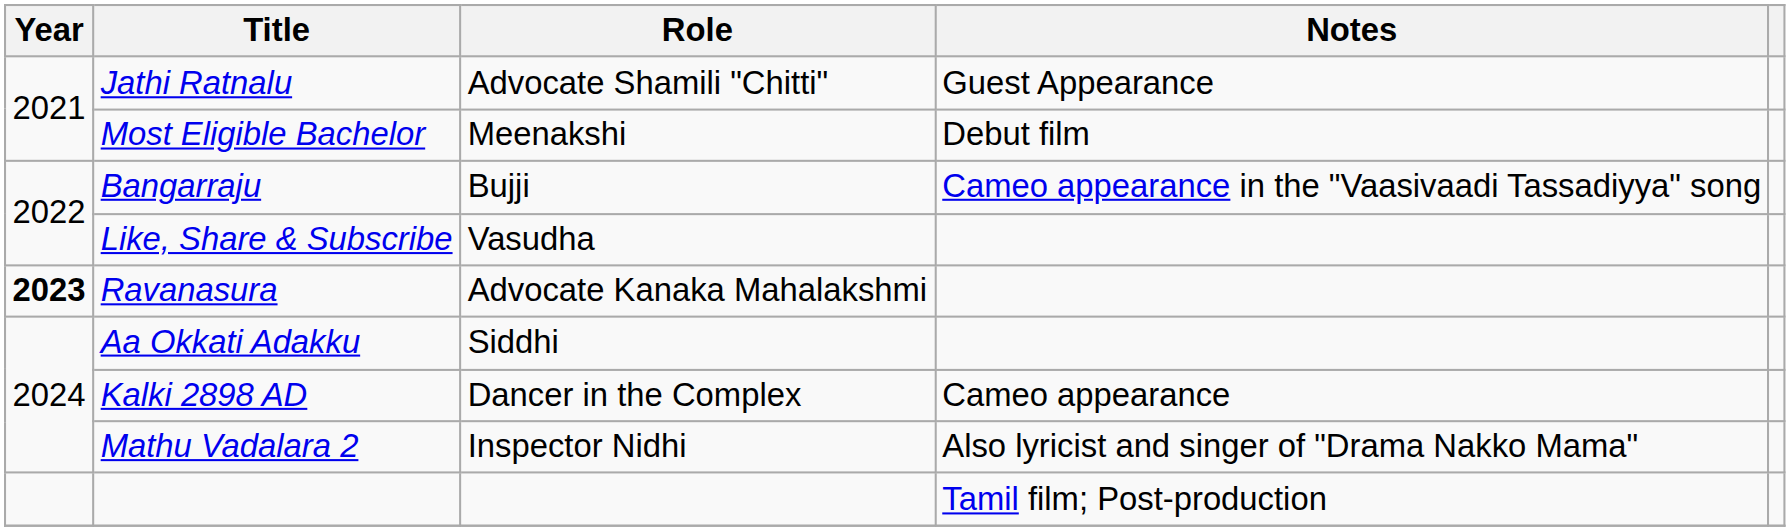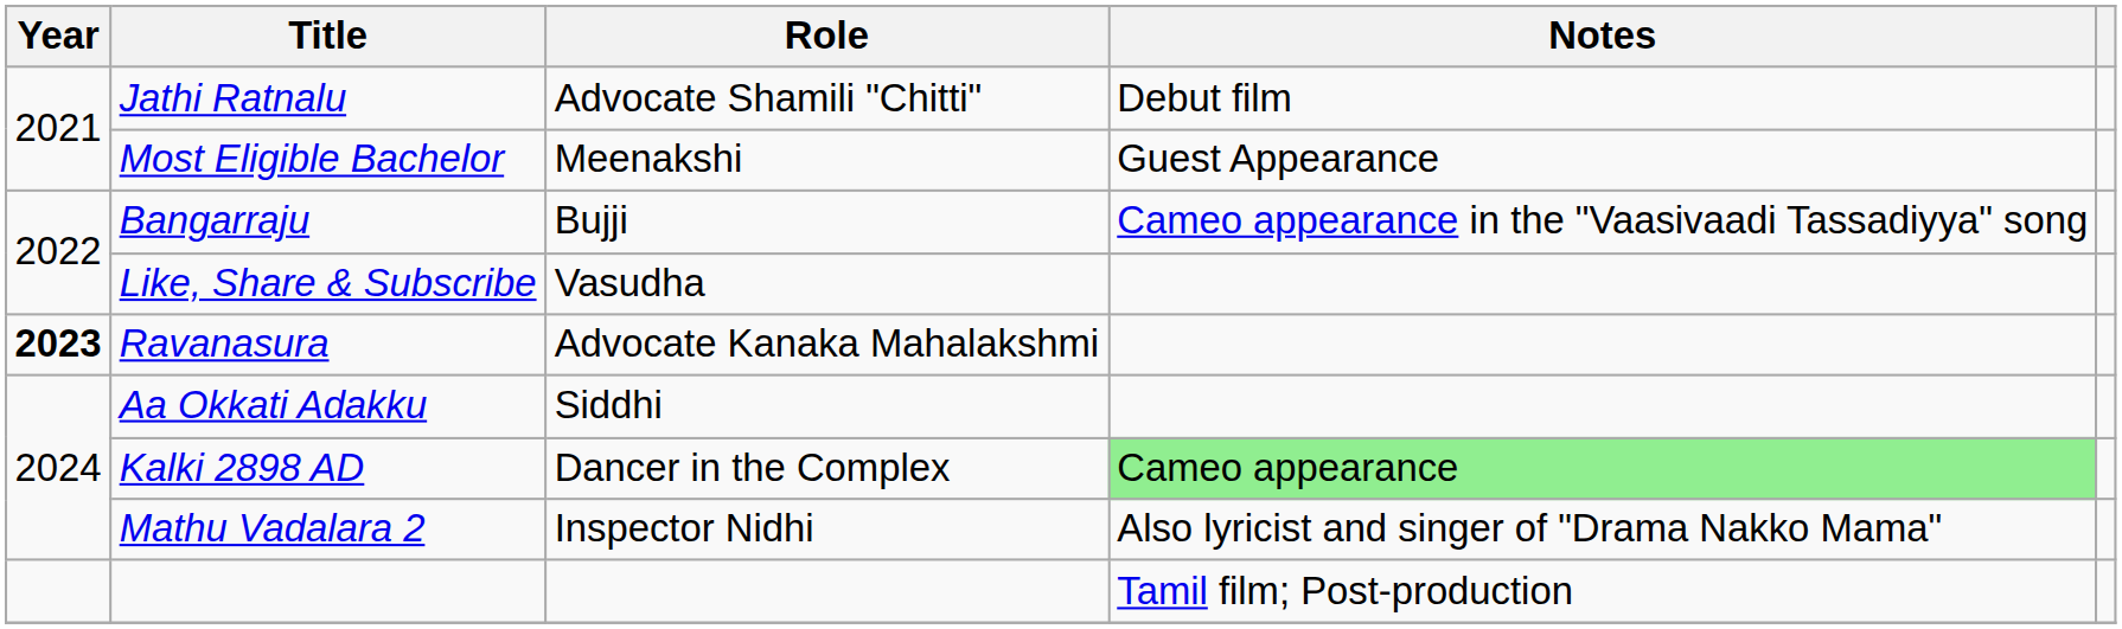Jathi Ratnalu | Notes: Guest Appearance -> Debut film
Most Eligible Bachelor | Notes: Debut film -> Guest Appearance
Kalki 2898 AD | Notes: no background -> lightgreen background
